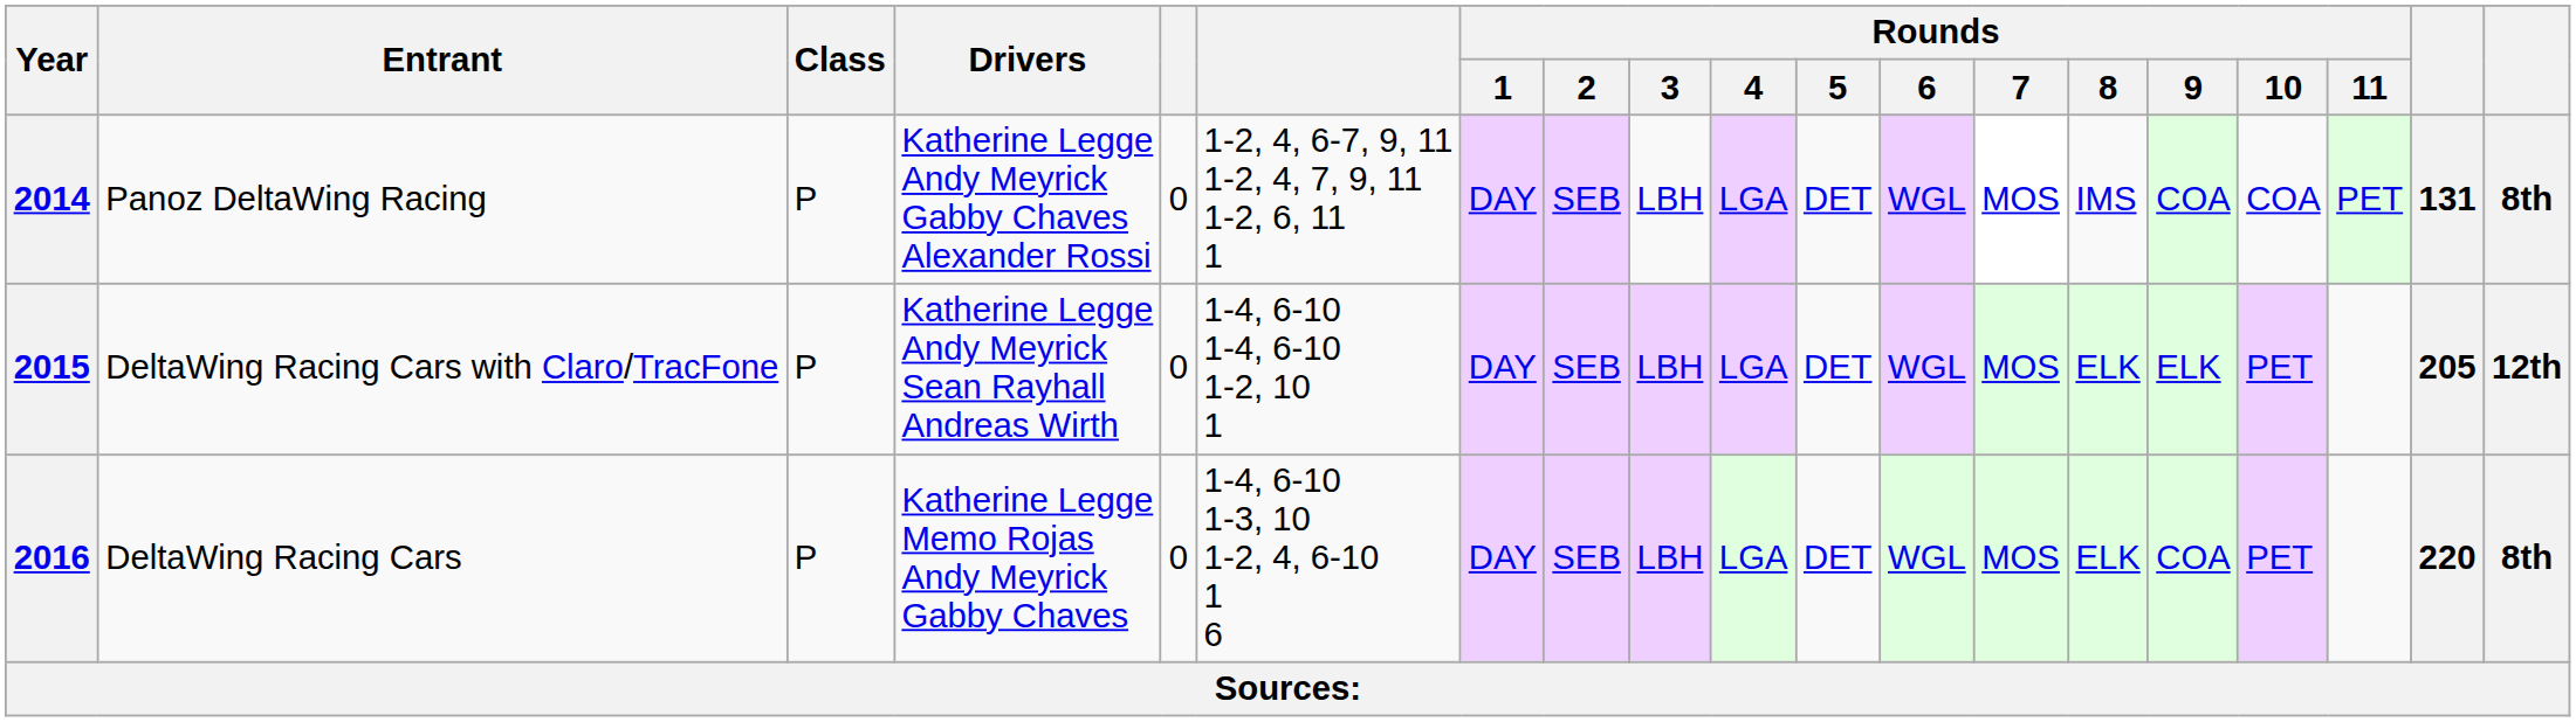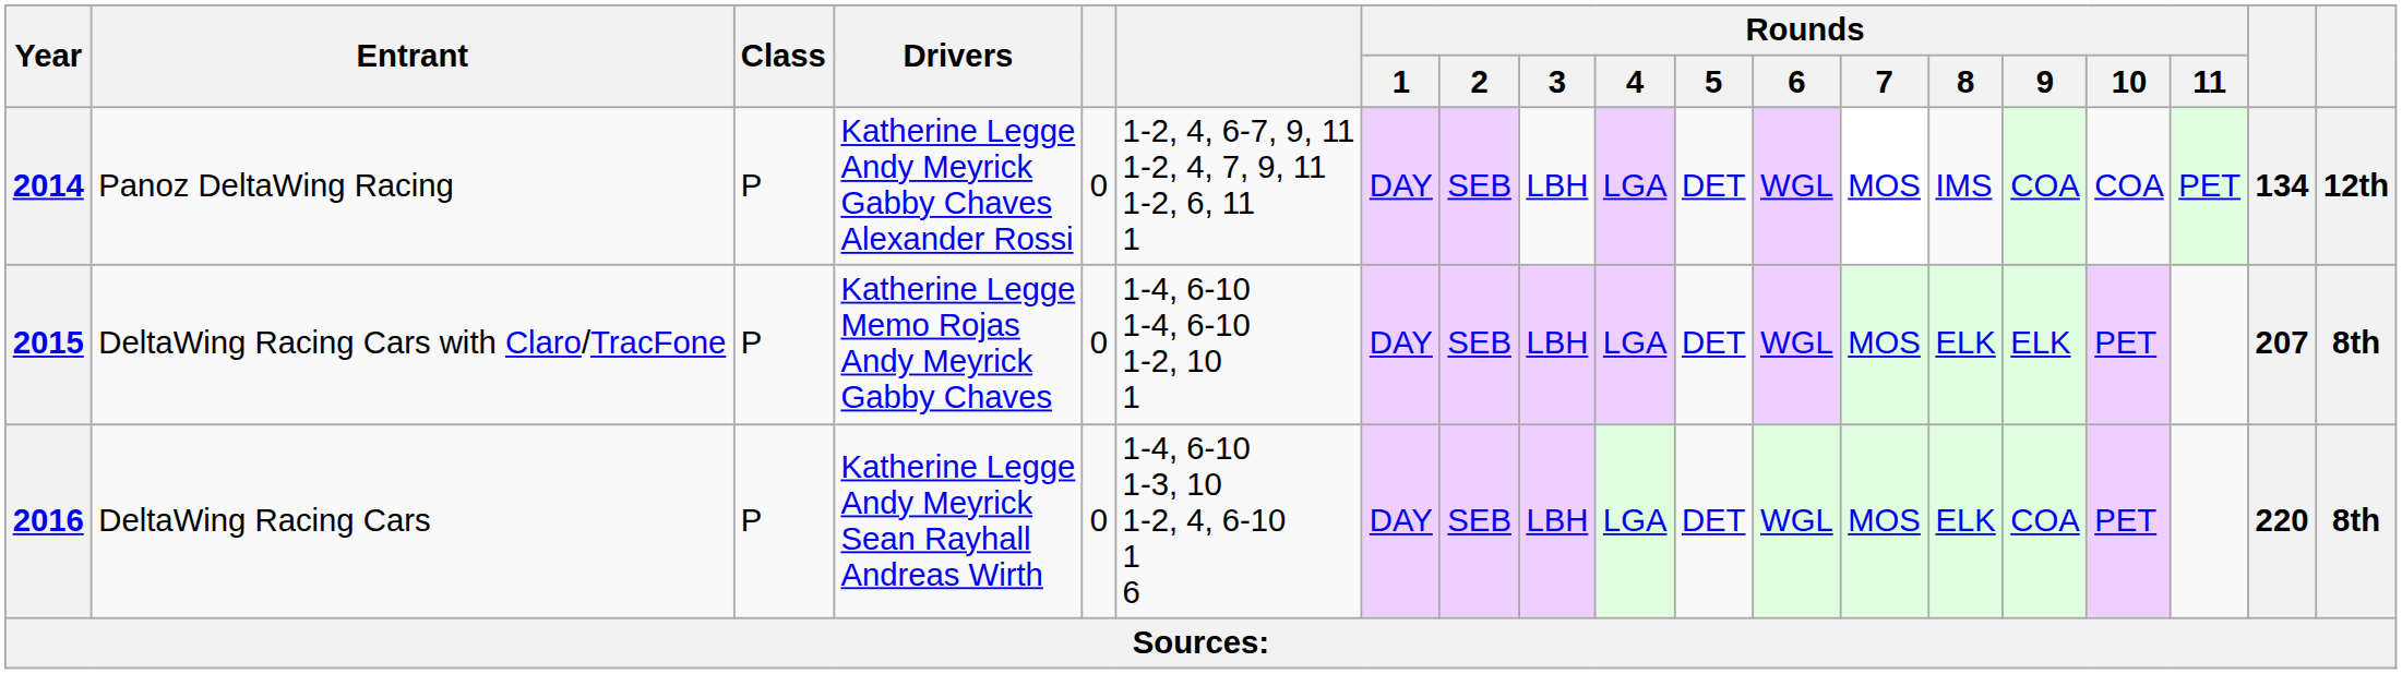2014 | column 18: 131 -> 134
2014 | column 19: 8th -> 12th
2015 | Drivers: Katherine Legge Andy Meyrick Sean Rayhall Andreas Wirth -> Katherine Legge Memo Rojas Andy Meyrick Gabby Chaves
2015 | column 18: 205 -> 207
2015 | column 19: 12th -> 8th
2016 | Drivers: Katherine Legge Memo Rojas Andy Meyrick Gabby Chaves -> Katherine Legge Andy Meyrick Sean Rayhall Andreas Wirth
